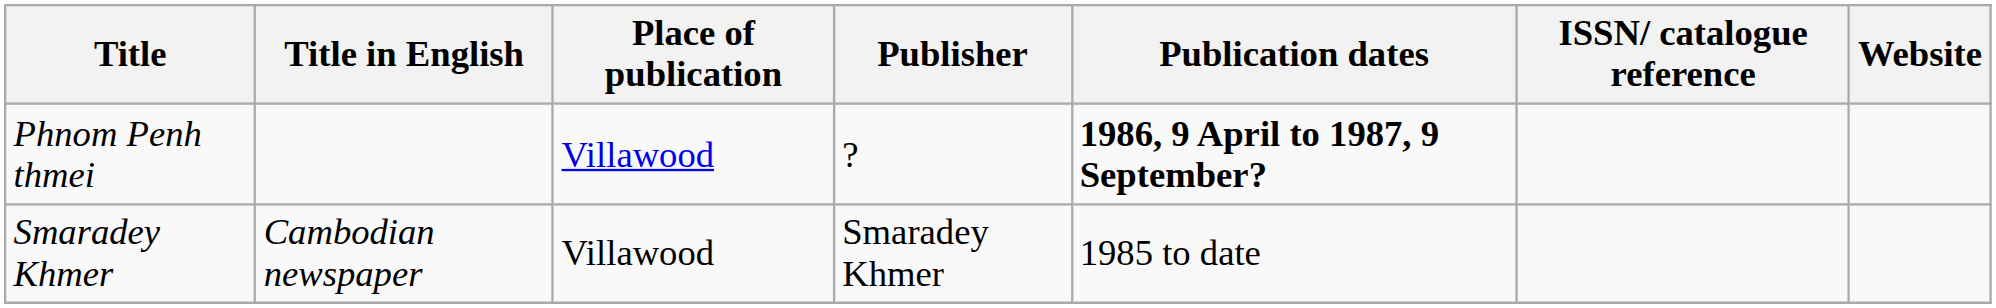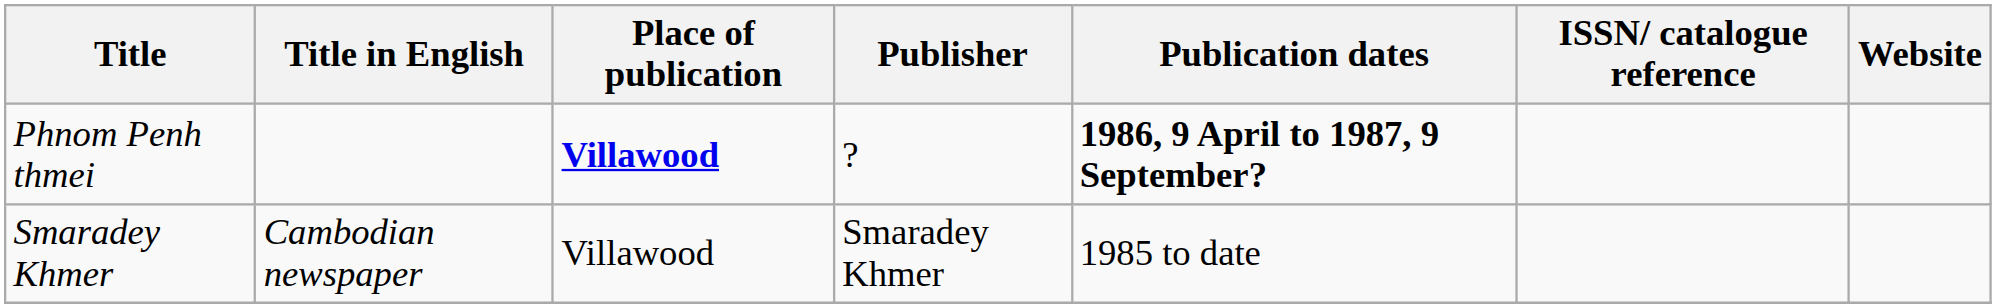Phnom Penh thmei | Place of publication: normal -> bold
